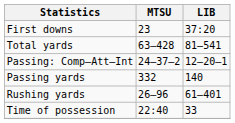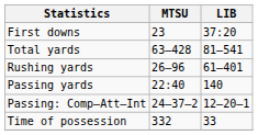rows swapped: Rushing yards <-> Passing: Comp–Att–Int
Passing yards | MTSU: 332 -> 22:40
Time of possession | MTSU: 22:40 -> 332
